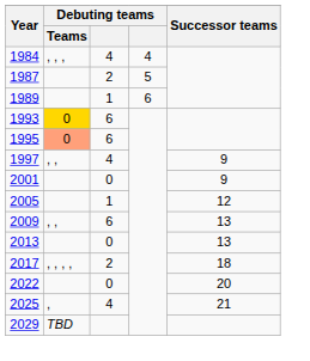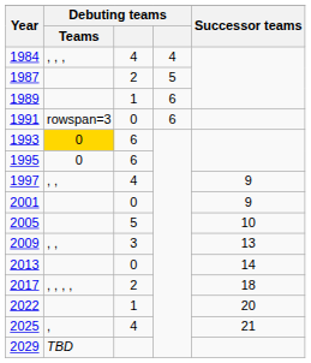+ row: 1991 | rowspan=3 | 0 | 6
1995 | Debuting teams / Teams: lightsalmon background -> no background
2005 | column 3: 1 -> 5
2005 | Successor teams: 12 -> 10
2009 | column 3: 6 -> 3
2013 | Successor teams: 13 -> 14
2022 | column 3: 0 -> 1
